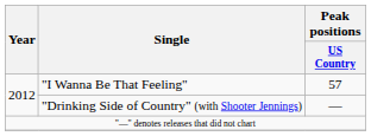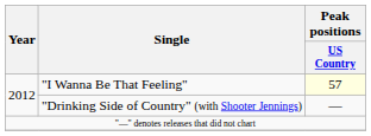"I Wanna Be That Feeling" | Peak positions / US Country: no background -> lightyellow background
